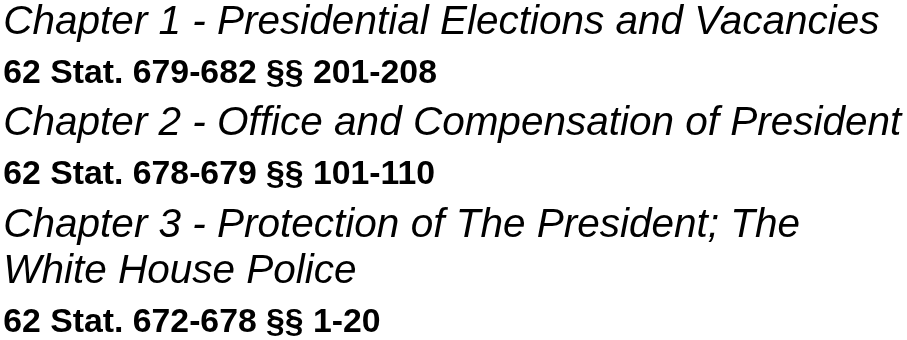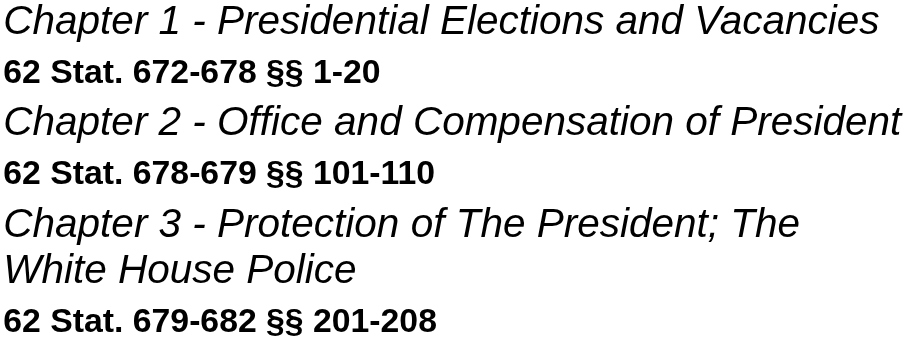row 2 | column 1: 62 Stat. 679-682 §§ 201-208 -> 62 Stat. 672-678 §§ 1-20
row 6 | column 1: 62 Stat. 672-678 §§ 1-20 -> 62 Stat. 679-682 §§ 201-208
